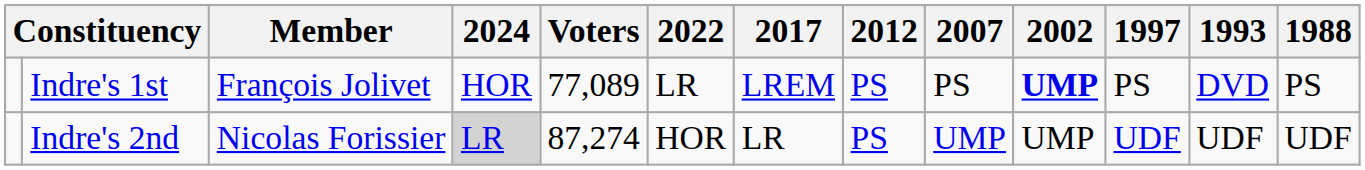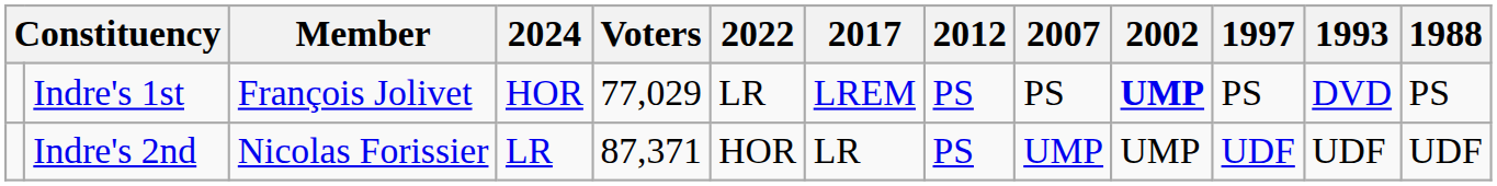Indre's 1st | Voters: 77,089 -> 77,029
Indre's 2nd | 2024: lightgrey background -> no background
Indre's 2nd | Voters: 87,274 -> 87,371
